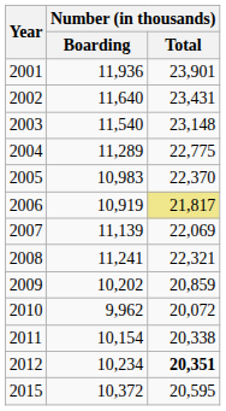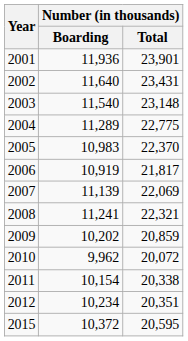2006 | Number (in thousands) / Total: khaki background -> no background
2012 | Number (in thousands) / Total: bold -> normal
